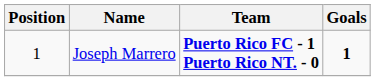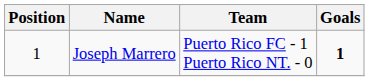Joseph Marrero | Team: bold -> normal
